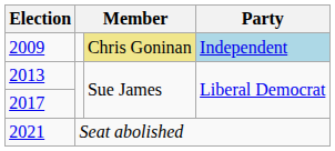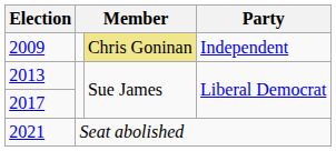2009 | Party: lightblue background -> no background
